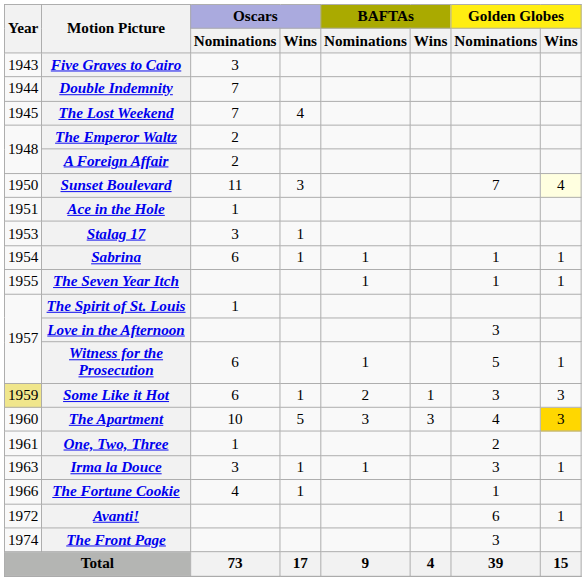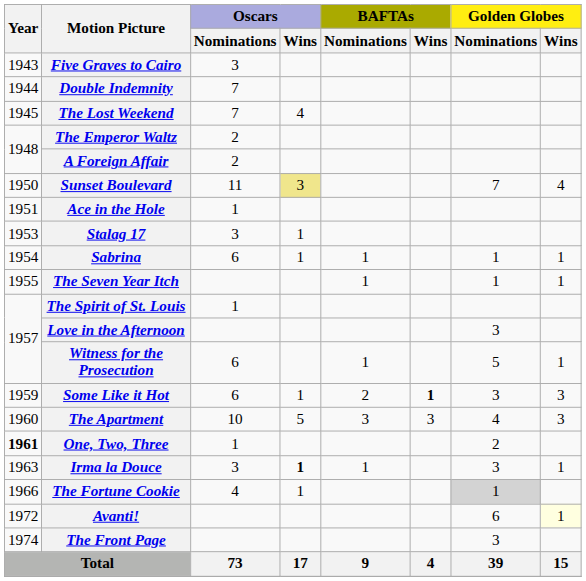Sunset Boulevard | Oscars / Wins: no background -> khaki background
Sunset Boulevard | Golden Globes / Wins: lightyellow background -> no background
Some Like it Hot | Year: khaki background -> no background
Some Like it Hot | BAFTAs / Wins: normal -> bold
The Apartment | Golden Globes / Wins: gold background -> no background
One, Two, Three | Year: normal -> bold
Irma la Douce | Oscars / Wins: normal -> bold
The Fortune Cookie | Golden Globes / Nominations: no background -> lightgrey background
Avanti! | Golden Globes / Wins: no background -> lightyellow background
